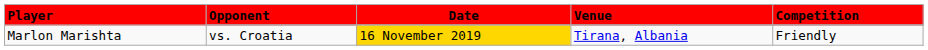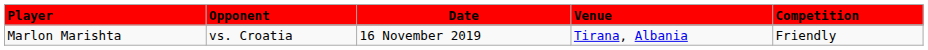vs. Croatia | Date: gold background -> no background
